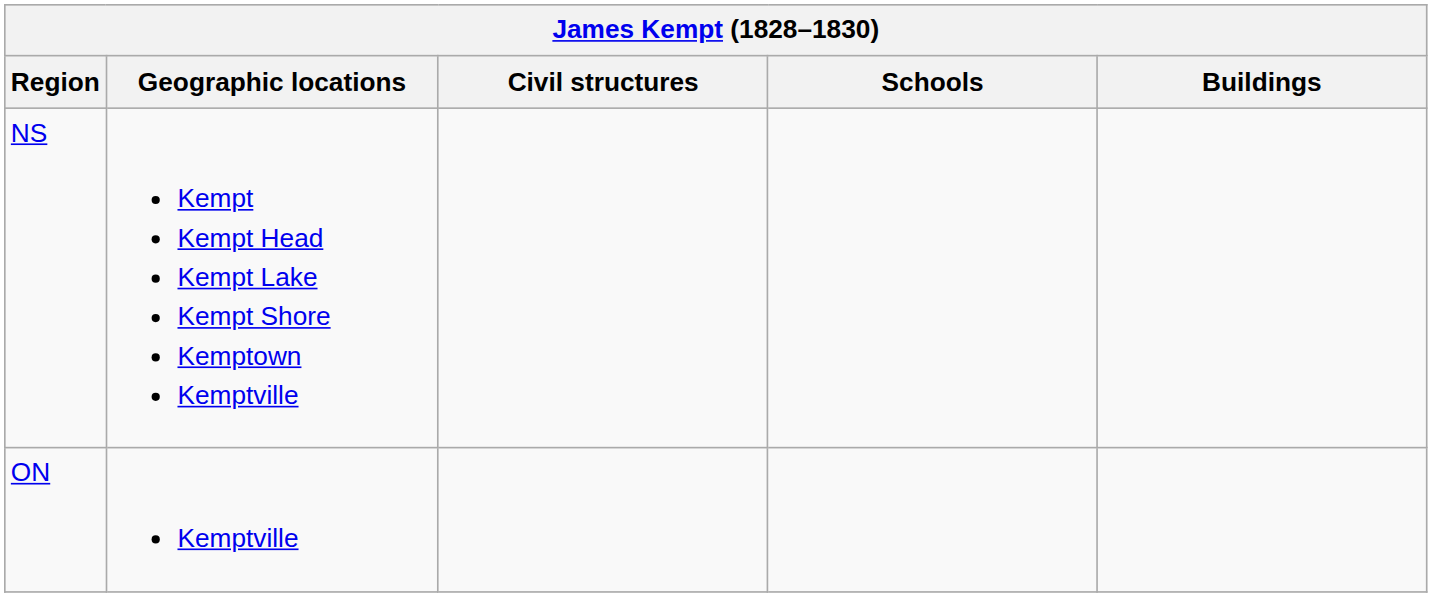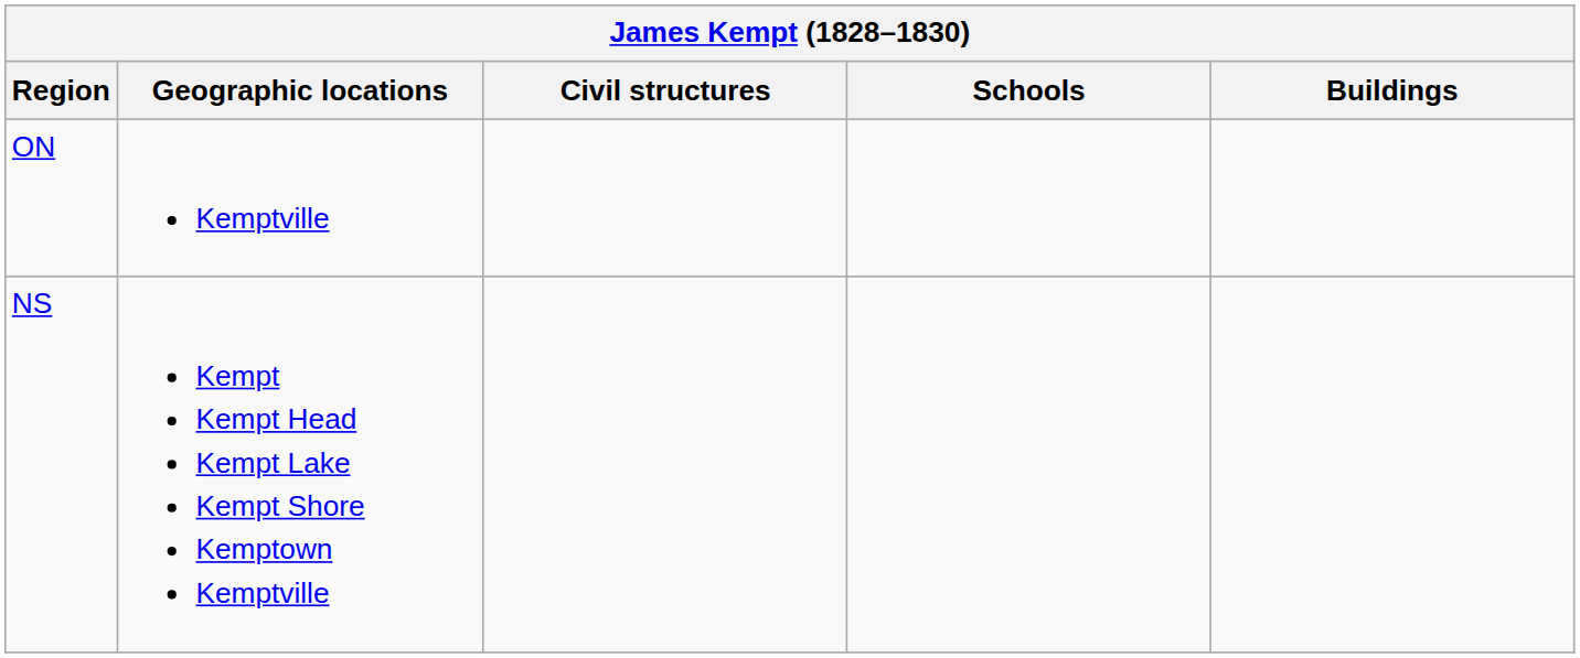rows swapped: NS <-> ON
